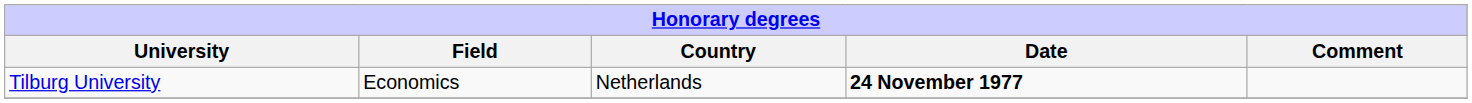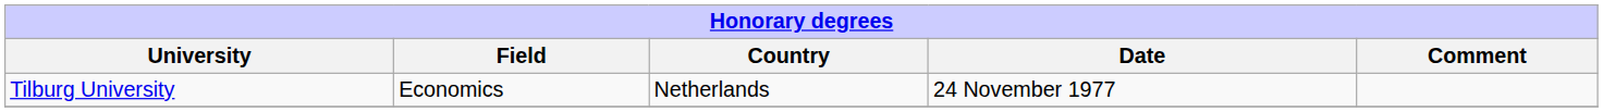Tilburg University | Date: bold -> normal
